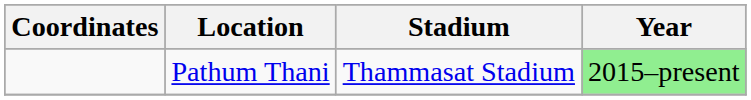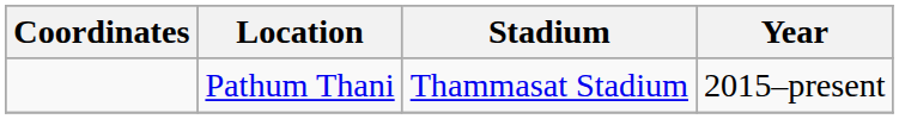Pathum Thani | Year: lightgreen background -> no background
